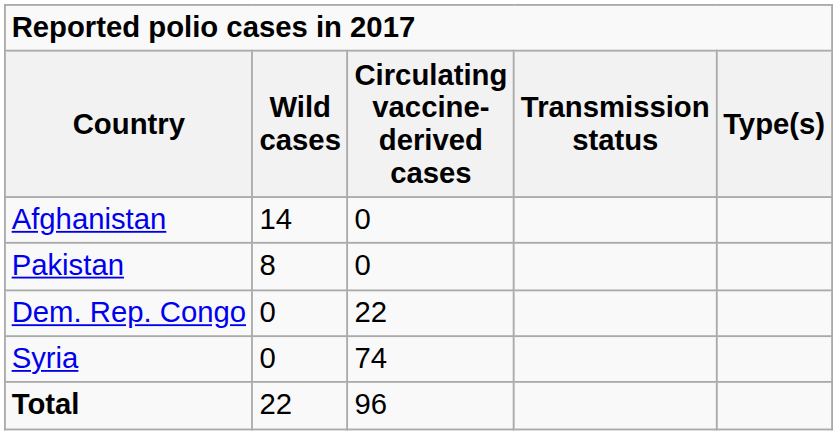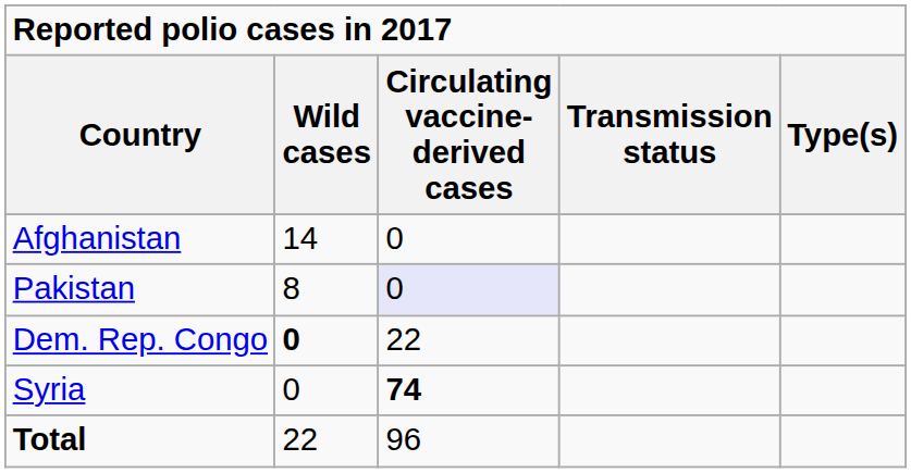Pakistan | column 3: no background -> lavender background
Dem. Rep. Congo | column 2: normal -> bold
Syria | column 3: normal -> bold
